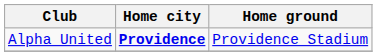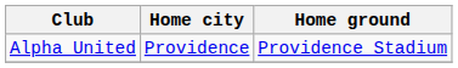Alpha United | Home city: bold -> normal
